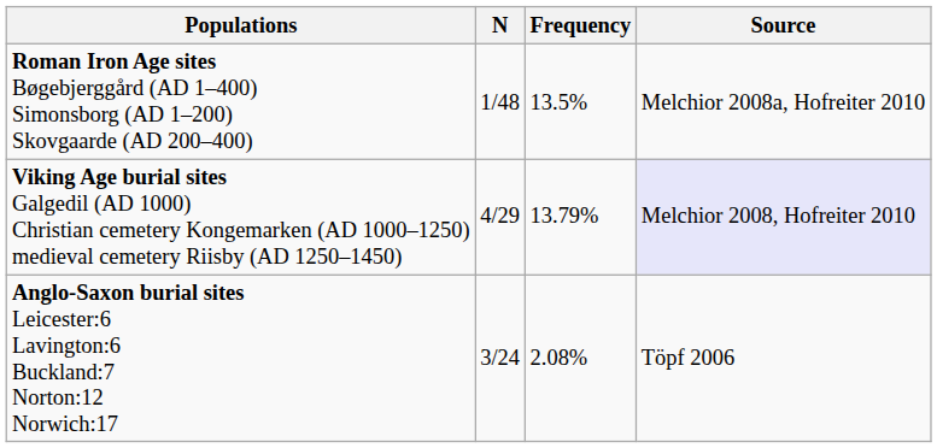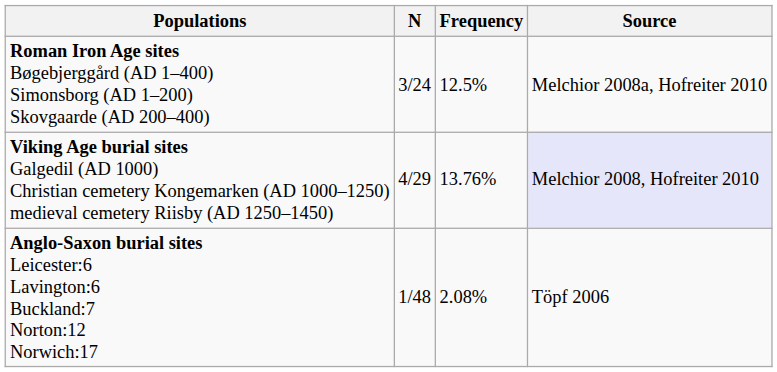row 2 | N: 1/48 -> 3/24
row 2 | Frequency: 13.5% -> 12.5%
row 3 | Frequency: 13.79% -> 13.76%
row 4 | N: 3/24 -> 1/48
